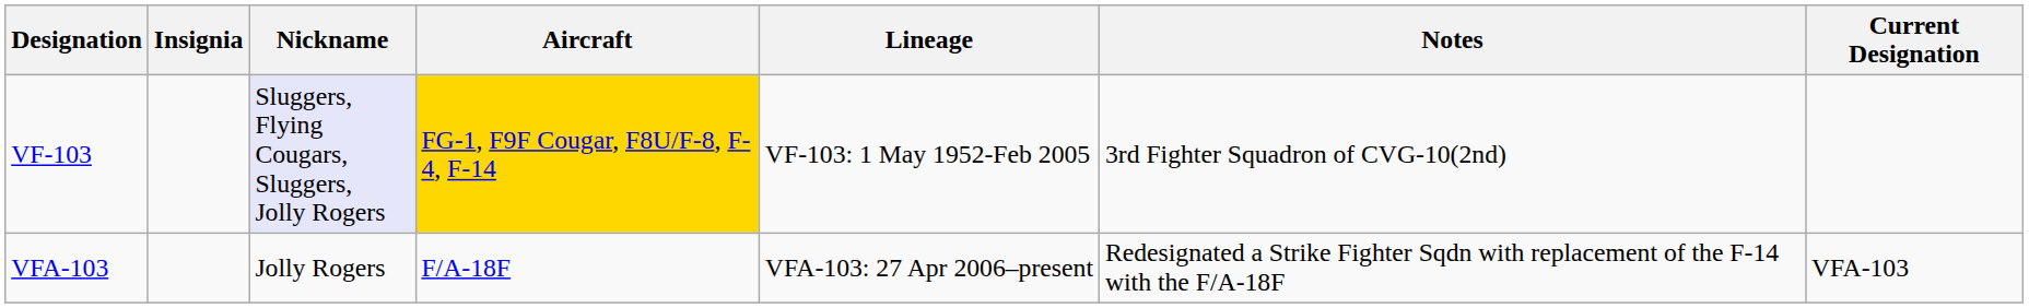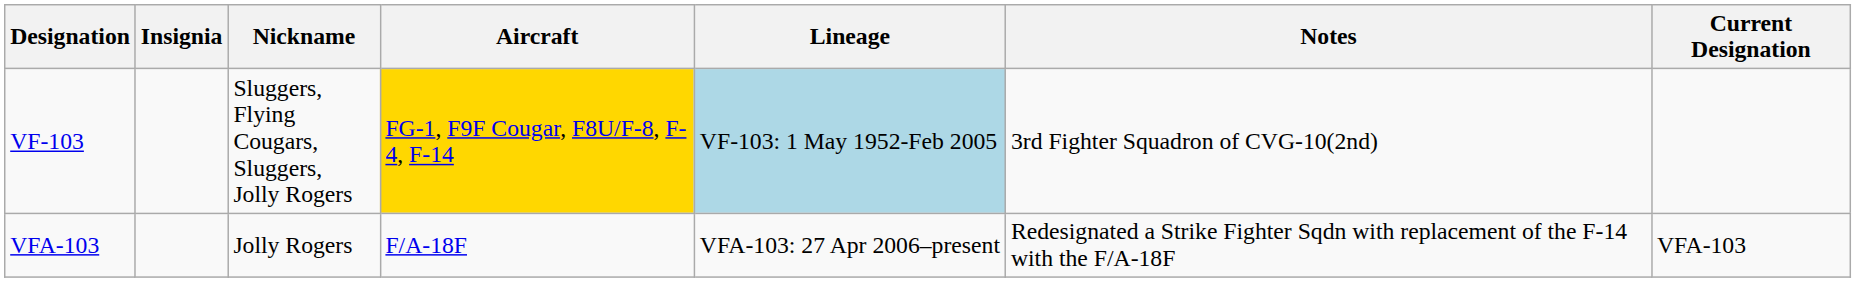VF-103 | Nickname: lavender background -> no background
VF-103 | Lineage: no background -> lightblue background
